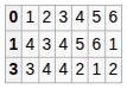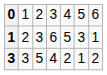row 2 | column 2: 4 -> 2
row 2 | column 4: 4 -> 6
row 2 | column 6: 6 -> 3
row 3 | column 3: 4 -> 5
